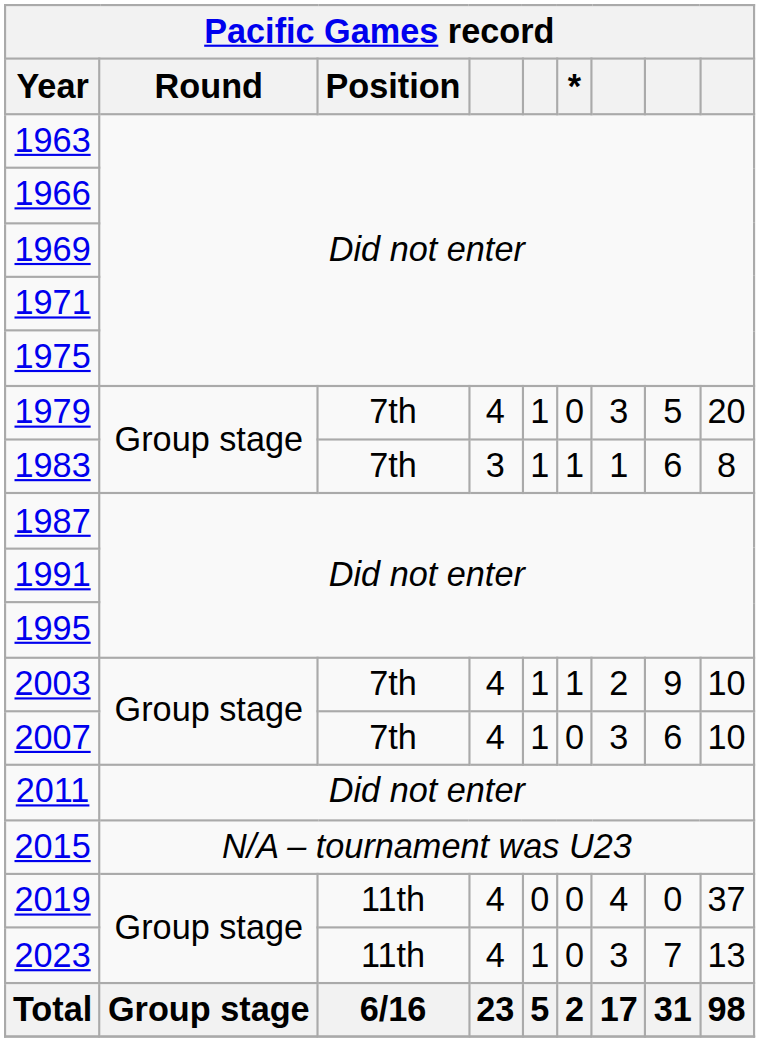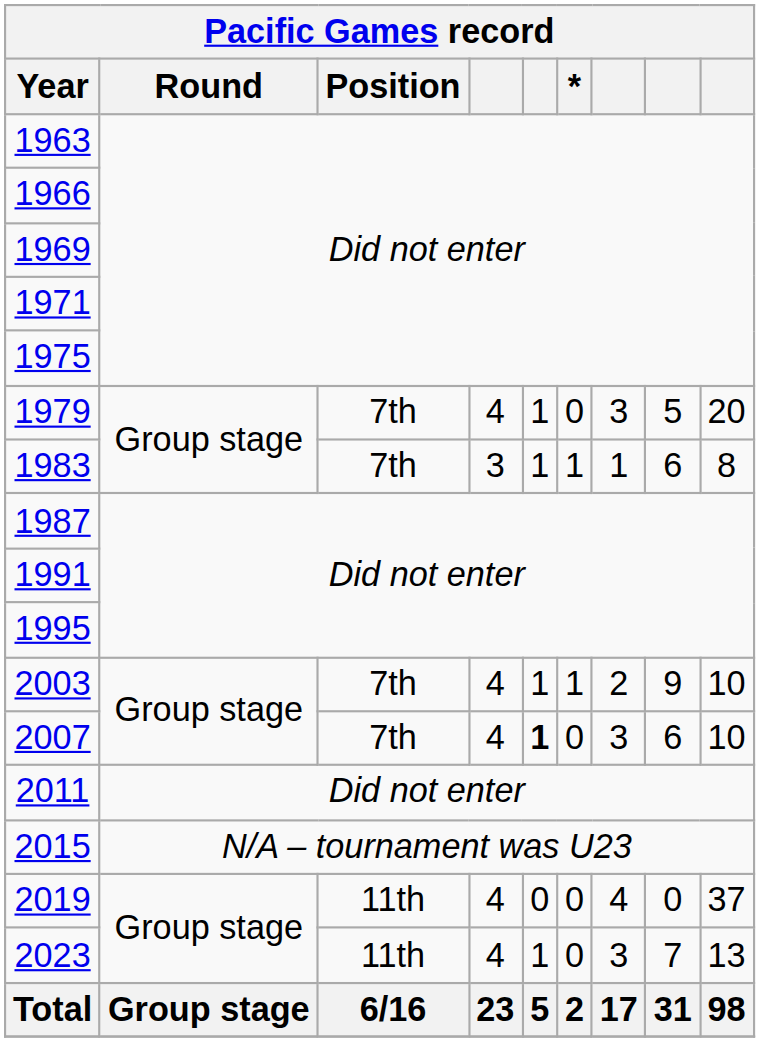2007 | column 5: normal -> bold
